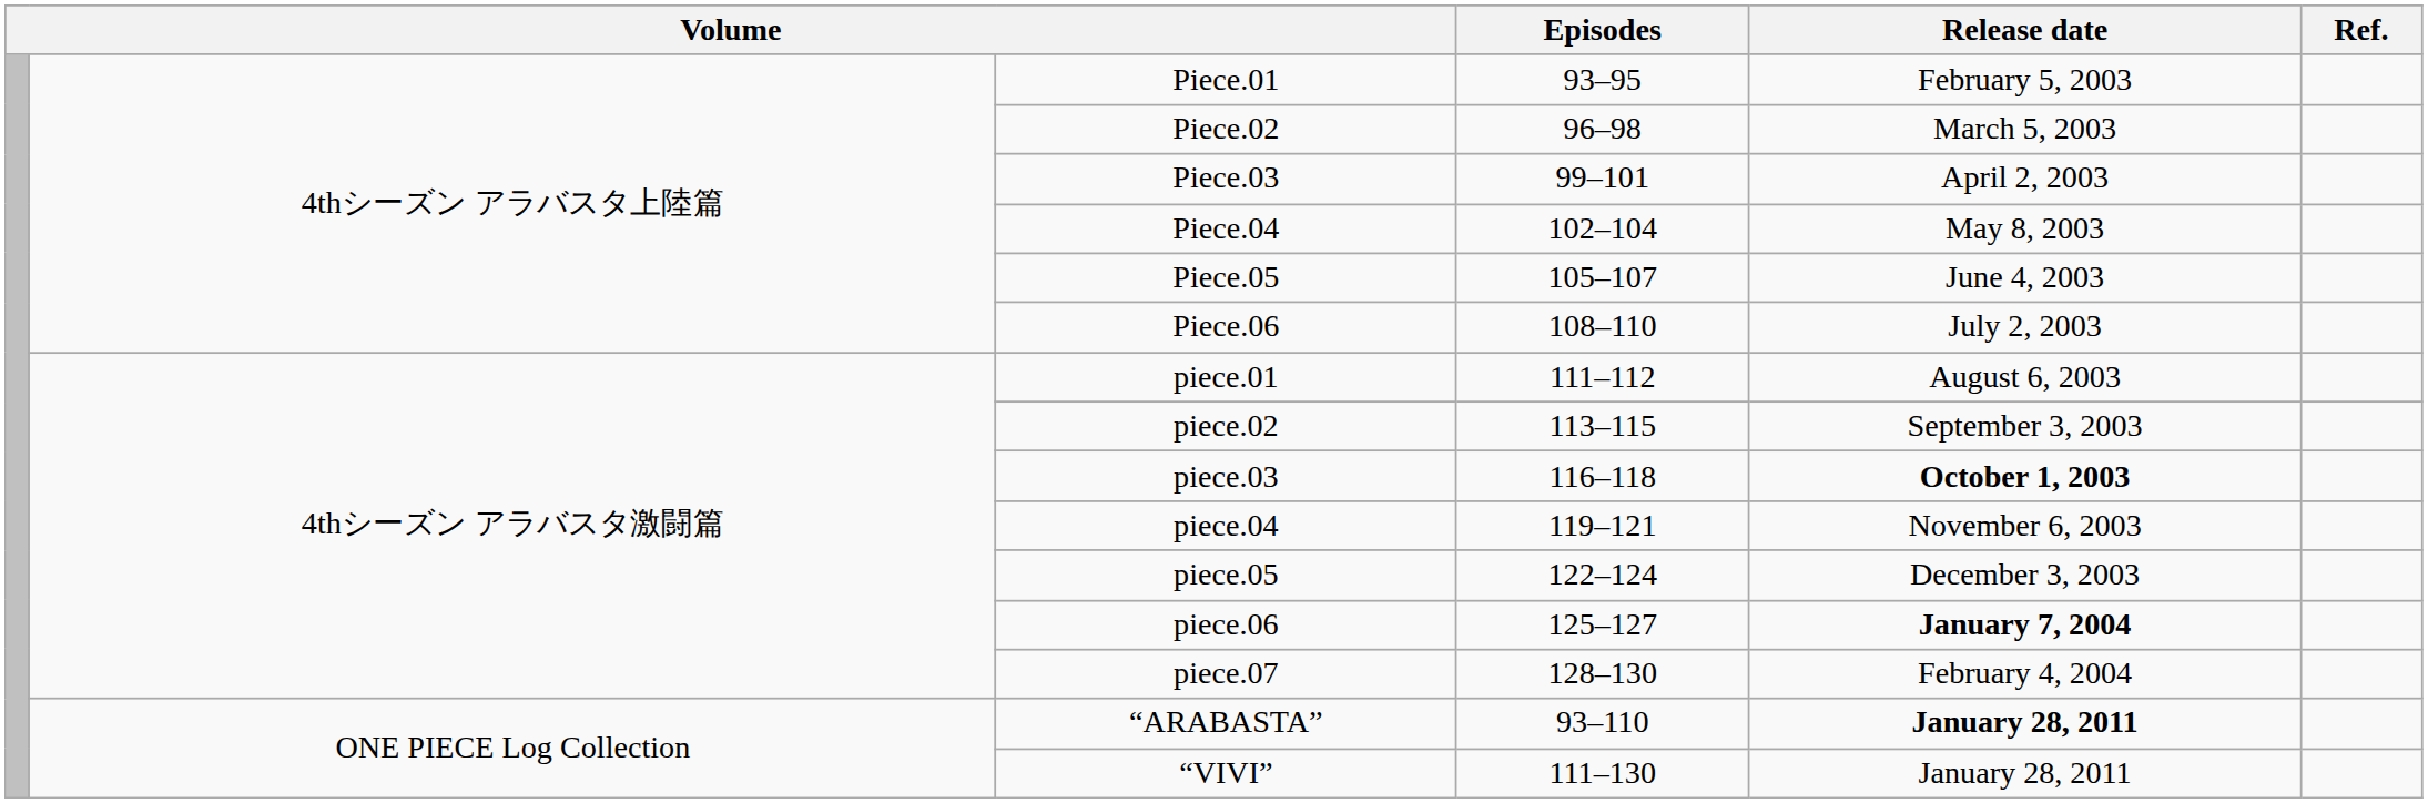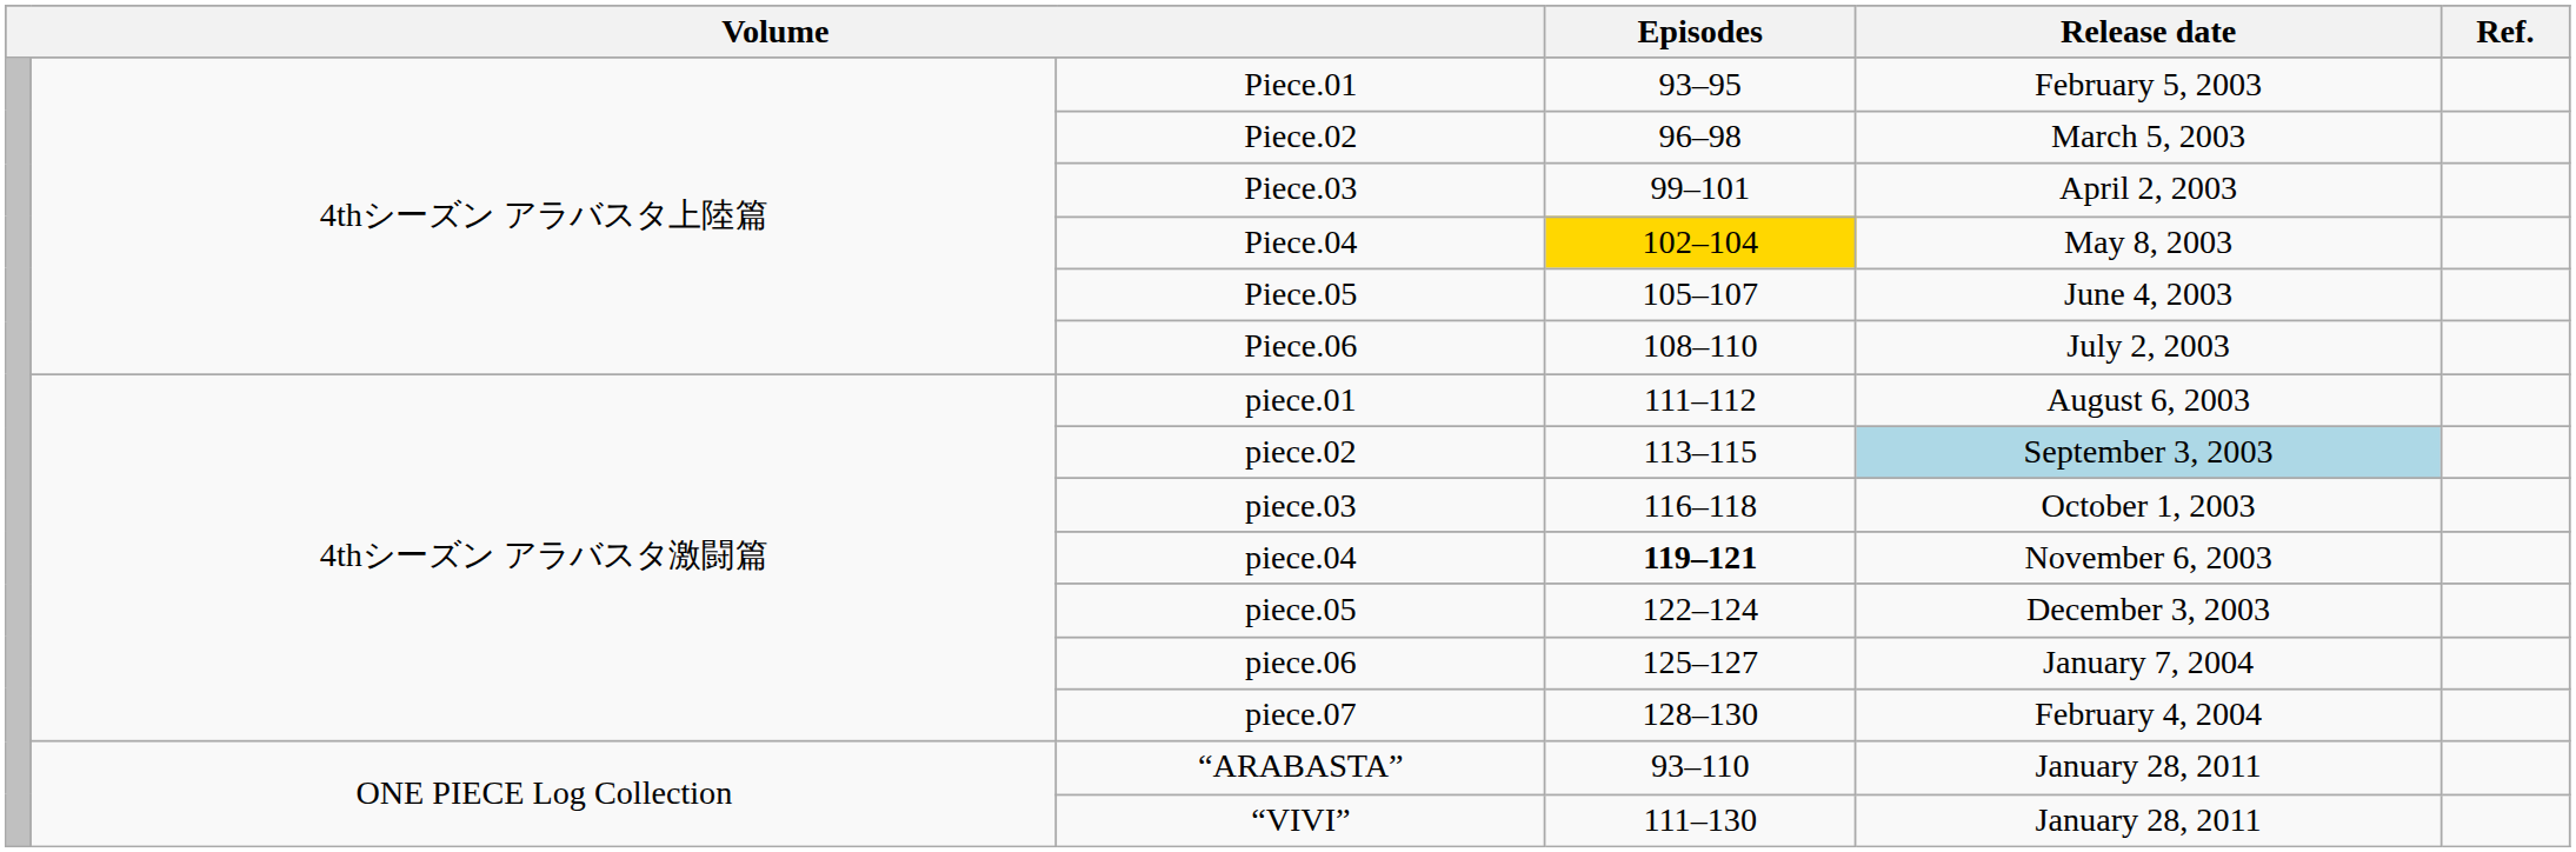Piece.04 | Episodes: no background -> gold background
piece.02 | Release date: no background -> lightblue background
piece.03 | Release date: bold -> normal
piece.04 | Episodes: normal -> bold
piece.06 | Release date: bold -> normal
“ARABASTA” | Release date: bold -> normal
